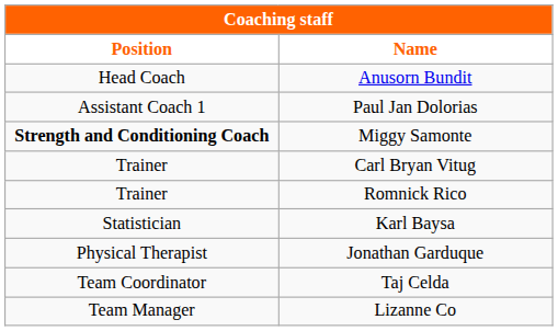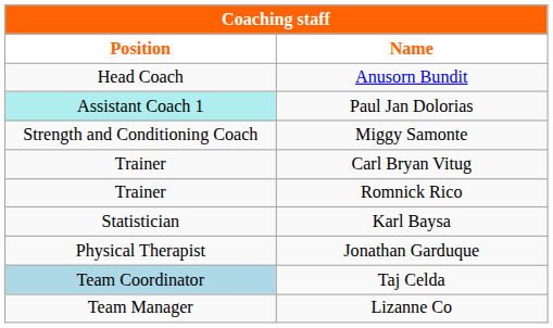Paul Jan Dolorias | Position: no background -> paleturquoise background
Miggy Samonte | Position: bold -> normal
Taj Celda | Position: no background -> lightblue background
